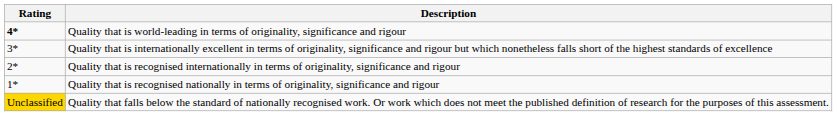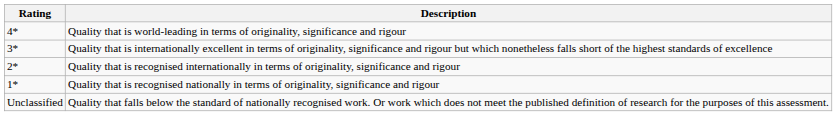row 2 | Rating: bold -> normal
row 6 | Rating: gold background -> no background
